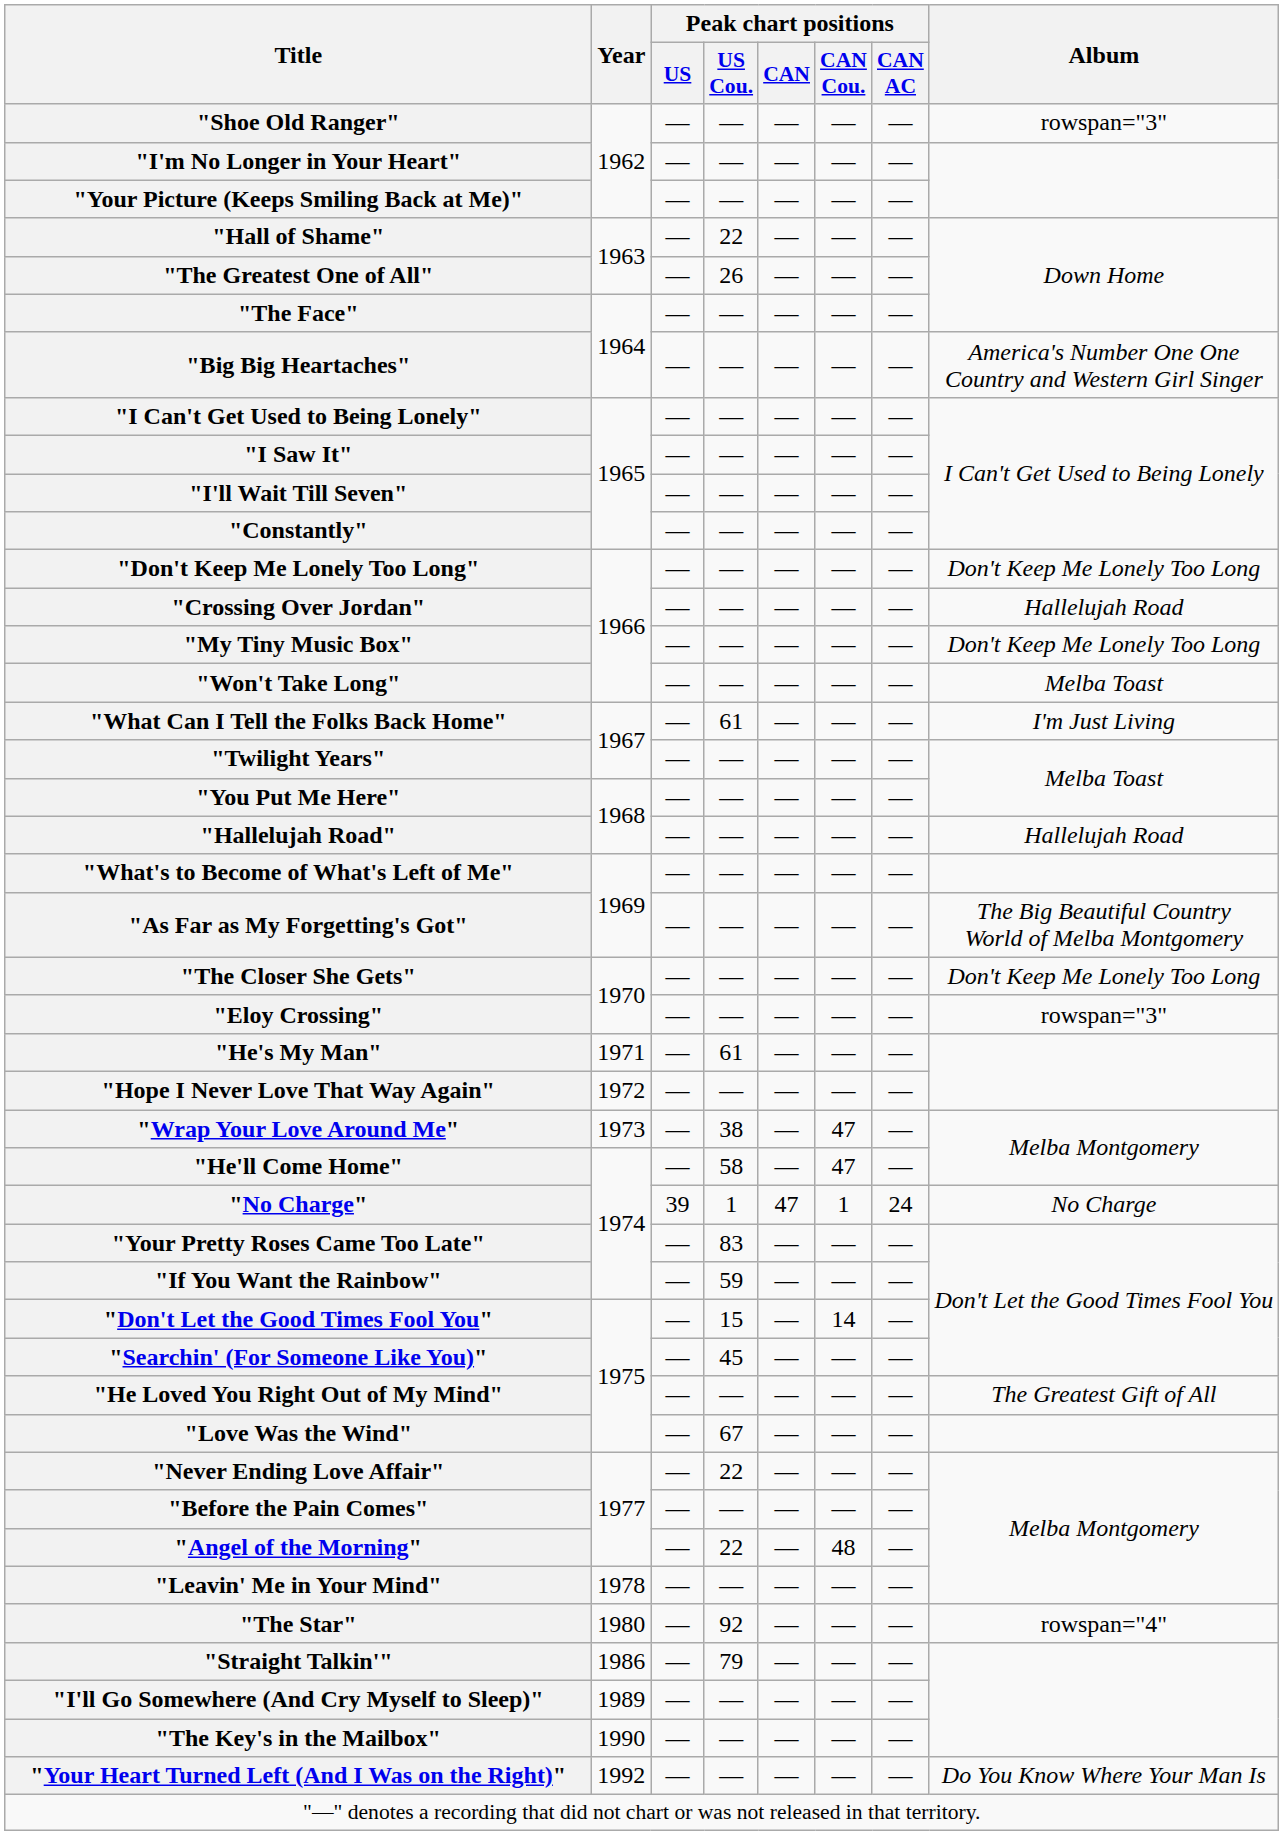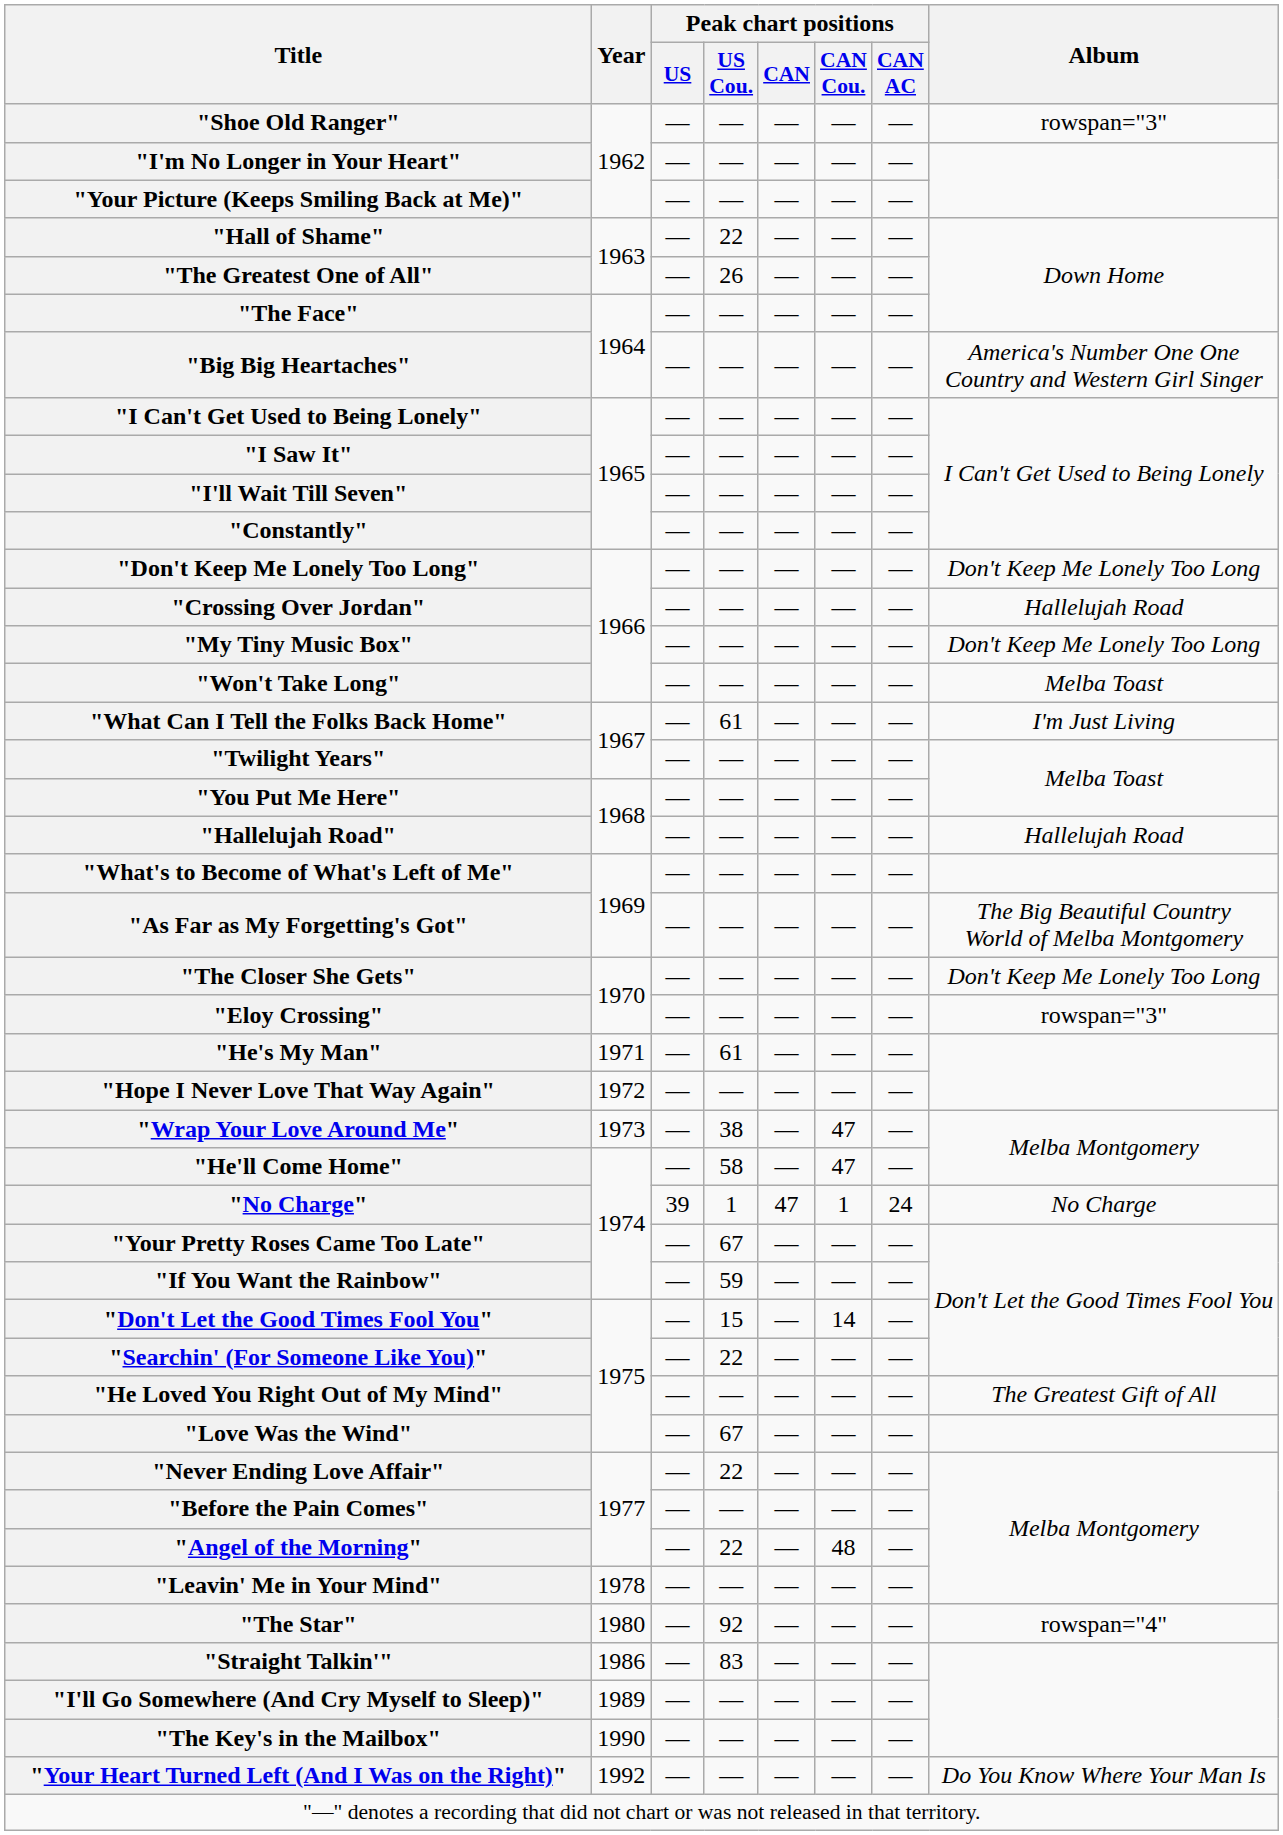"Your Pretty Roses Came Too Late" | Peak chart positions / US Cou.: 83 -> 67
"Searchin' (For Someone Like You)" | Peak chart positions / US Cou.: 45 -> 22
"Straight Talkin'" | Peak chart positions / US Cou.: 79 -> 83
